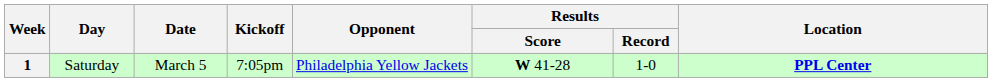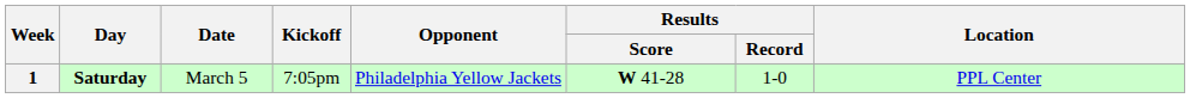1 | Day: normal -> bold
1 | Location: bold -> normal
